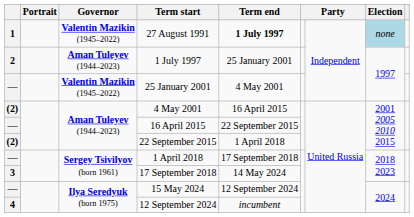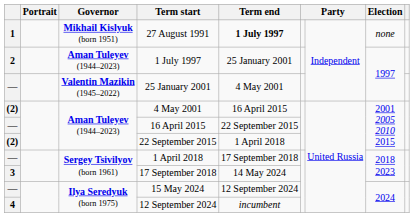27 August 1991 | Governor: Valentin Mazikin (1945–2022) -> Mikhail Kislyuk (born 1951)
27 August 1991 | Election: lightblue background -> no background
